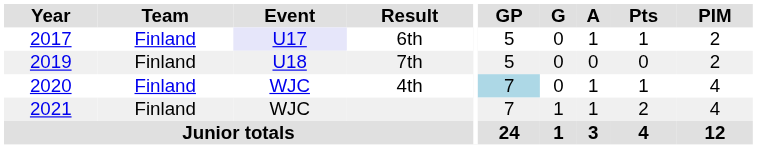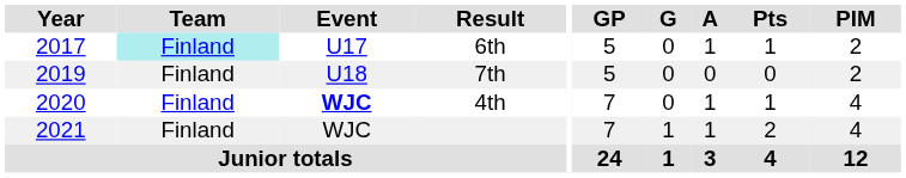6th | Team: no background -> paleturquoise background
6th | Event: lavender background -> no background
4th | Event: normal -> bold
4th | GP: lightblue background -> no background
